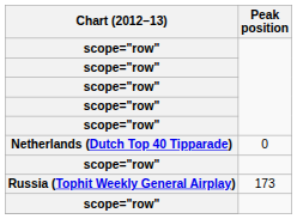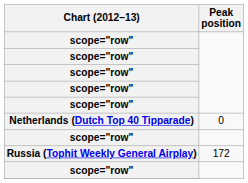Russia (Tophit Weekly General Airplay) | Peak position: 173 -> 172
